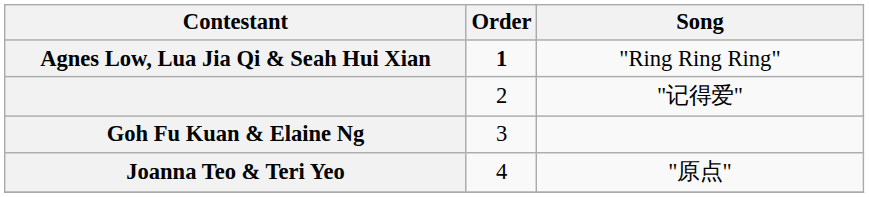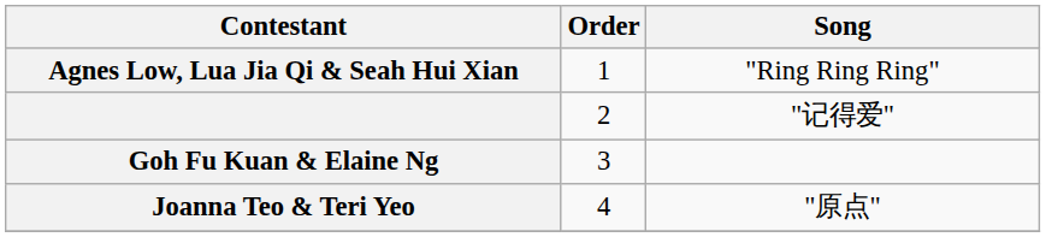Agnes Low, Lua Jia Qi & Seah Hui Xian | Order: bold -> normal
